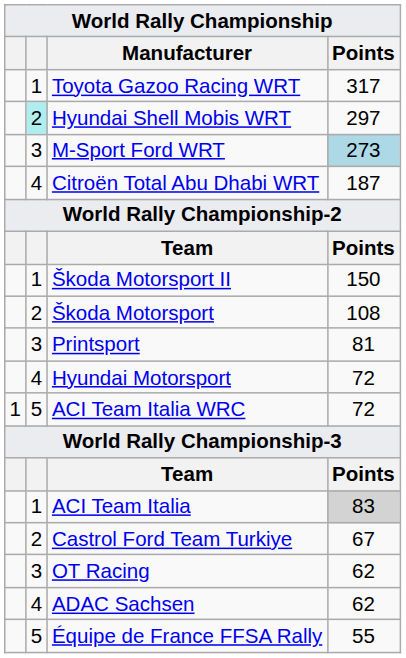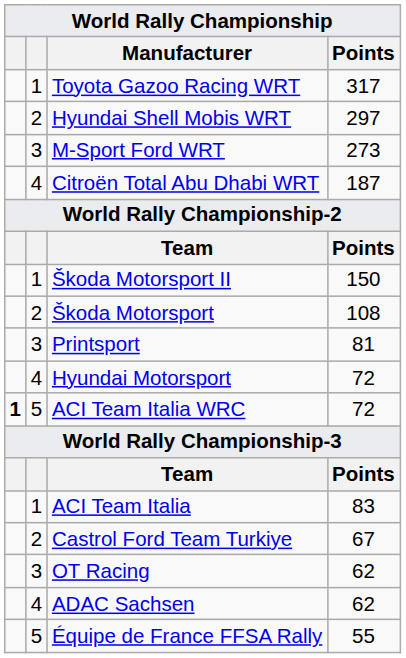Hyundai Shell Mobis WRT | column 2: paleturquoise background -> no background
M-Sport Ford WRT | Points: lightblue background -> no background
ACI Team Italia WRC | column 1: normal -> bold
ACI Team Italia | Points: lightgrey background -> no background
